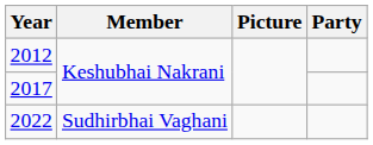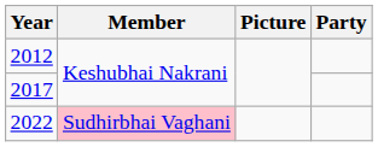2022 | Member: no background -> pink background
